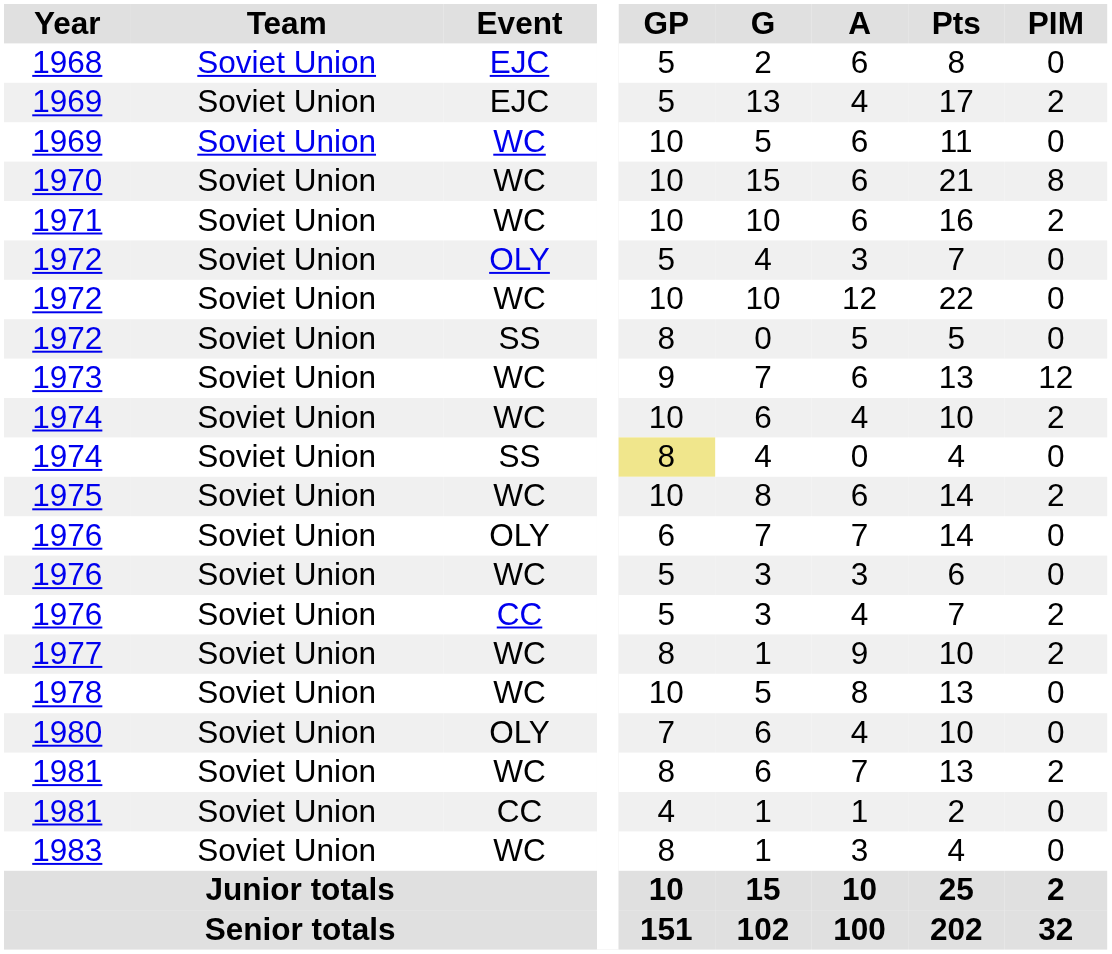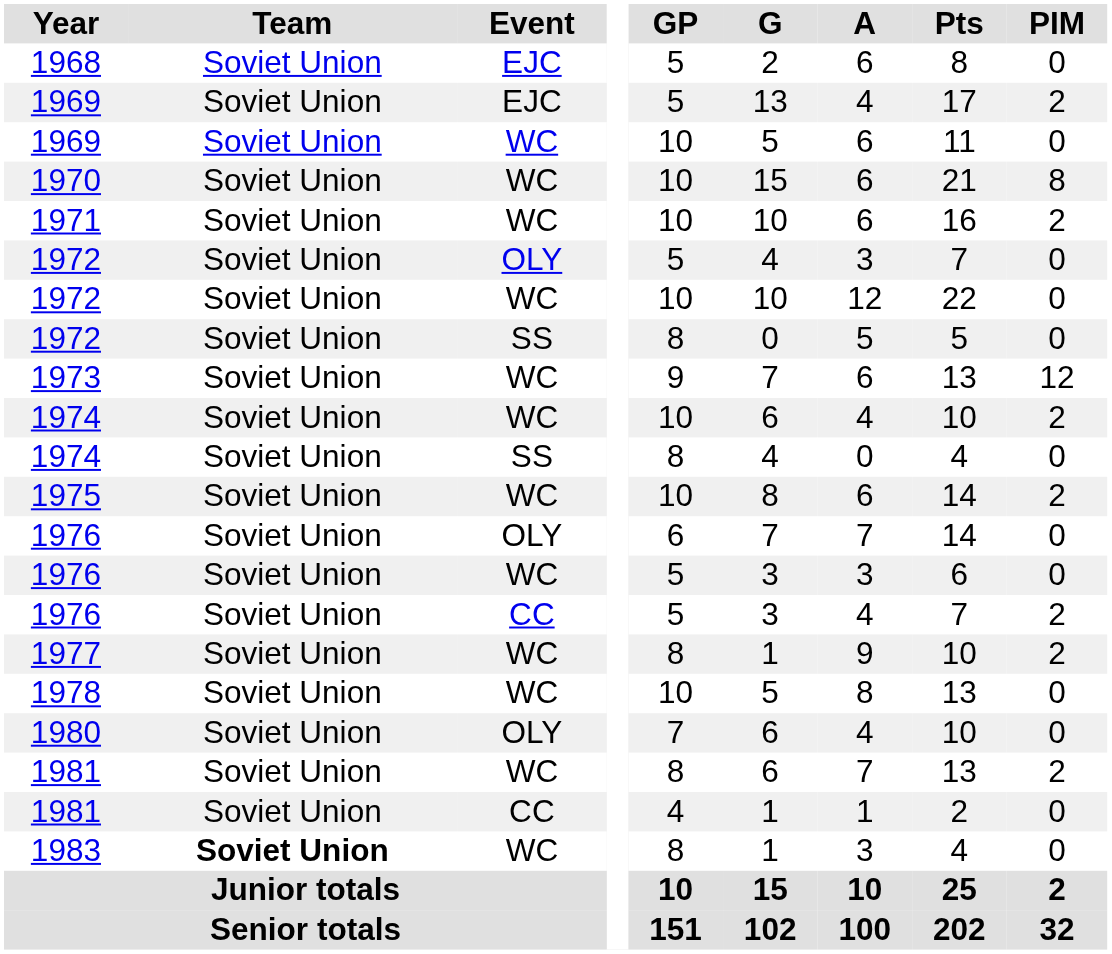1974 / SS | GP: khaki background -> no background
1983 | Team: normal -> bold
